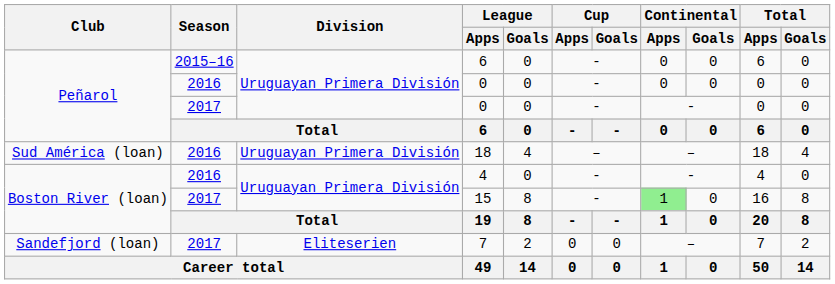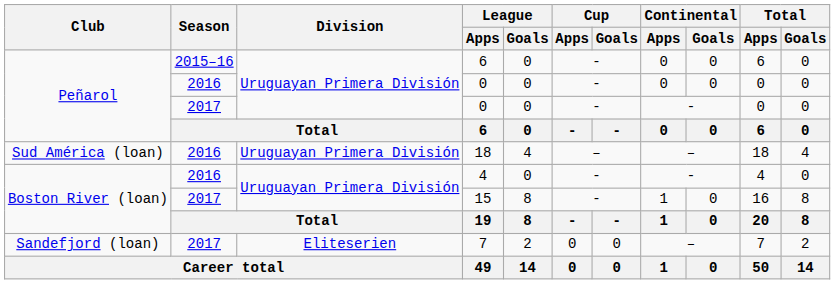15 | Continental / Apps: lightgreen background -> no background
